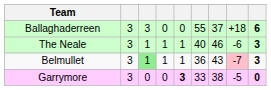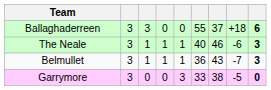Belmullet | column 3: lightgreen background -> no background
Belmullet | column 8: pink background -> no background
Garrymore | column 5: bold -> normal
